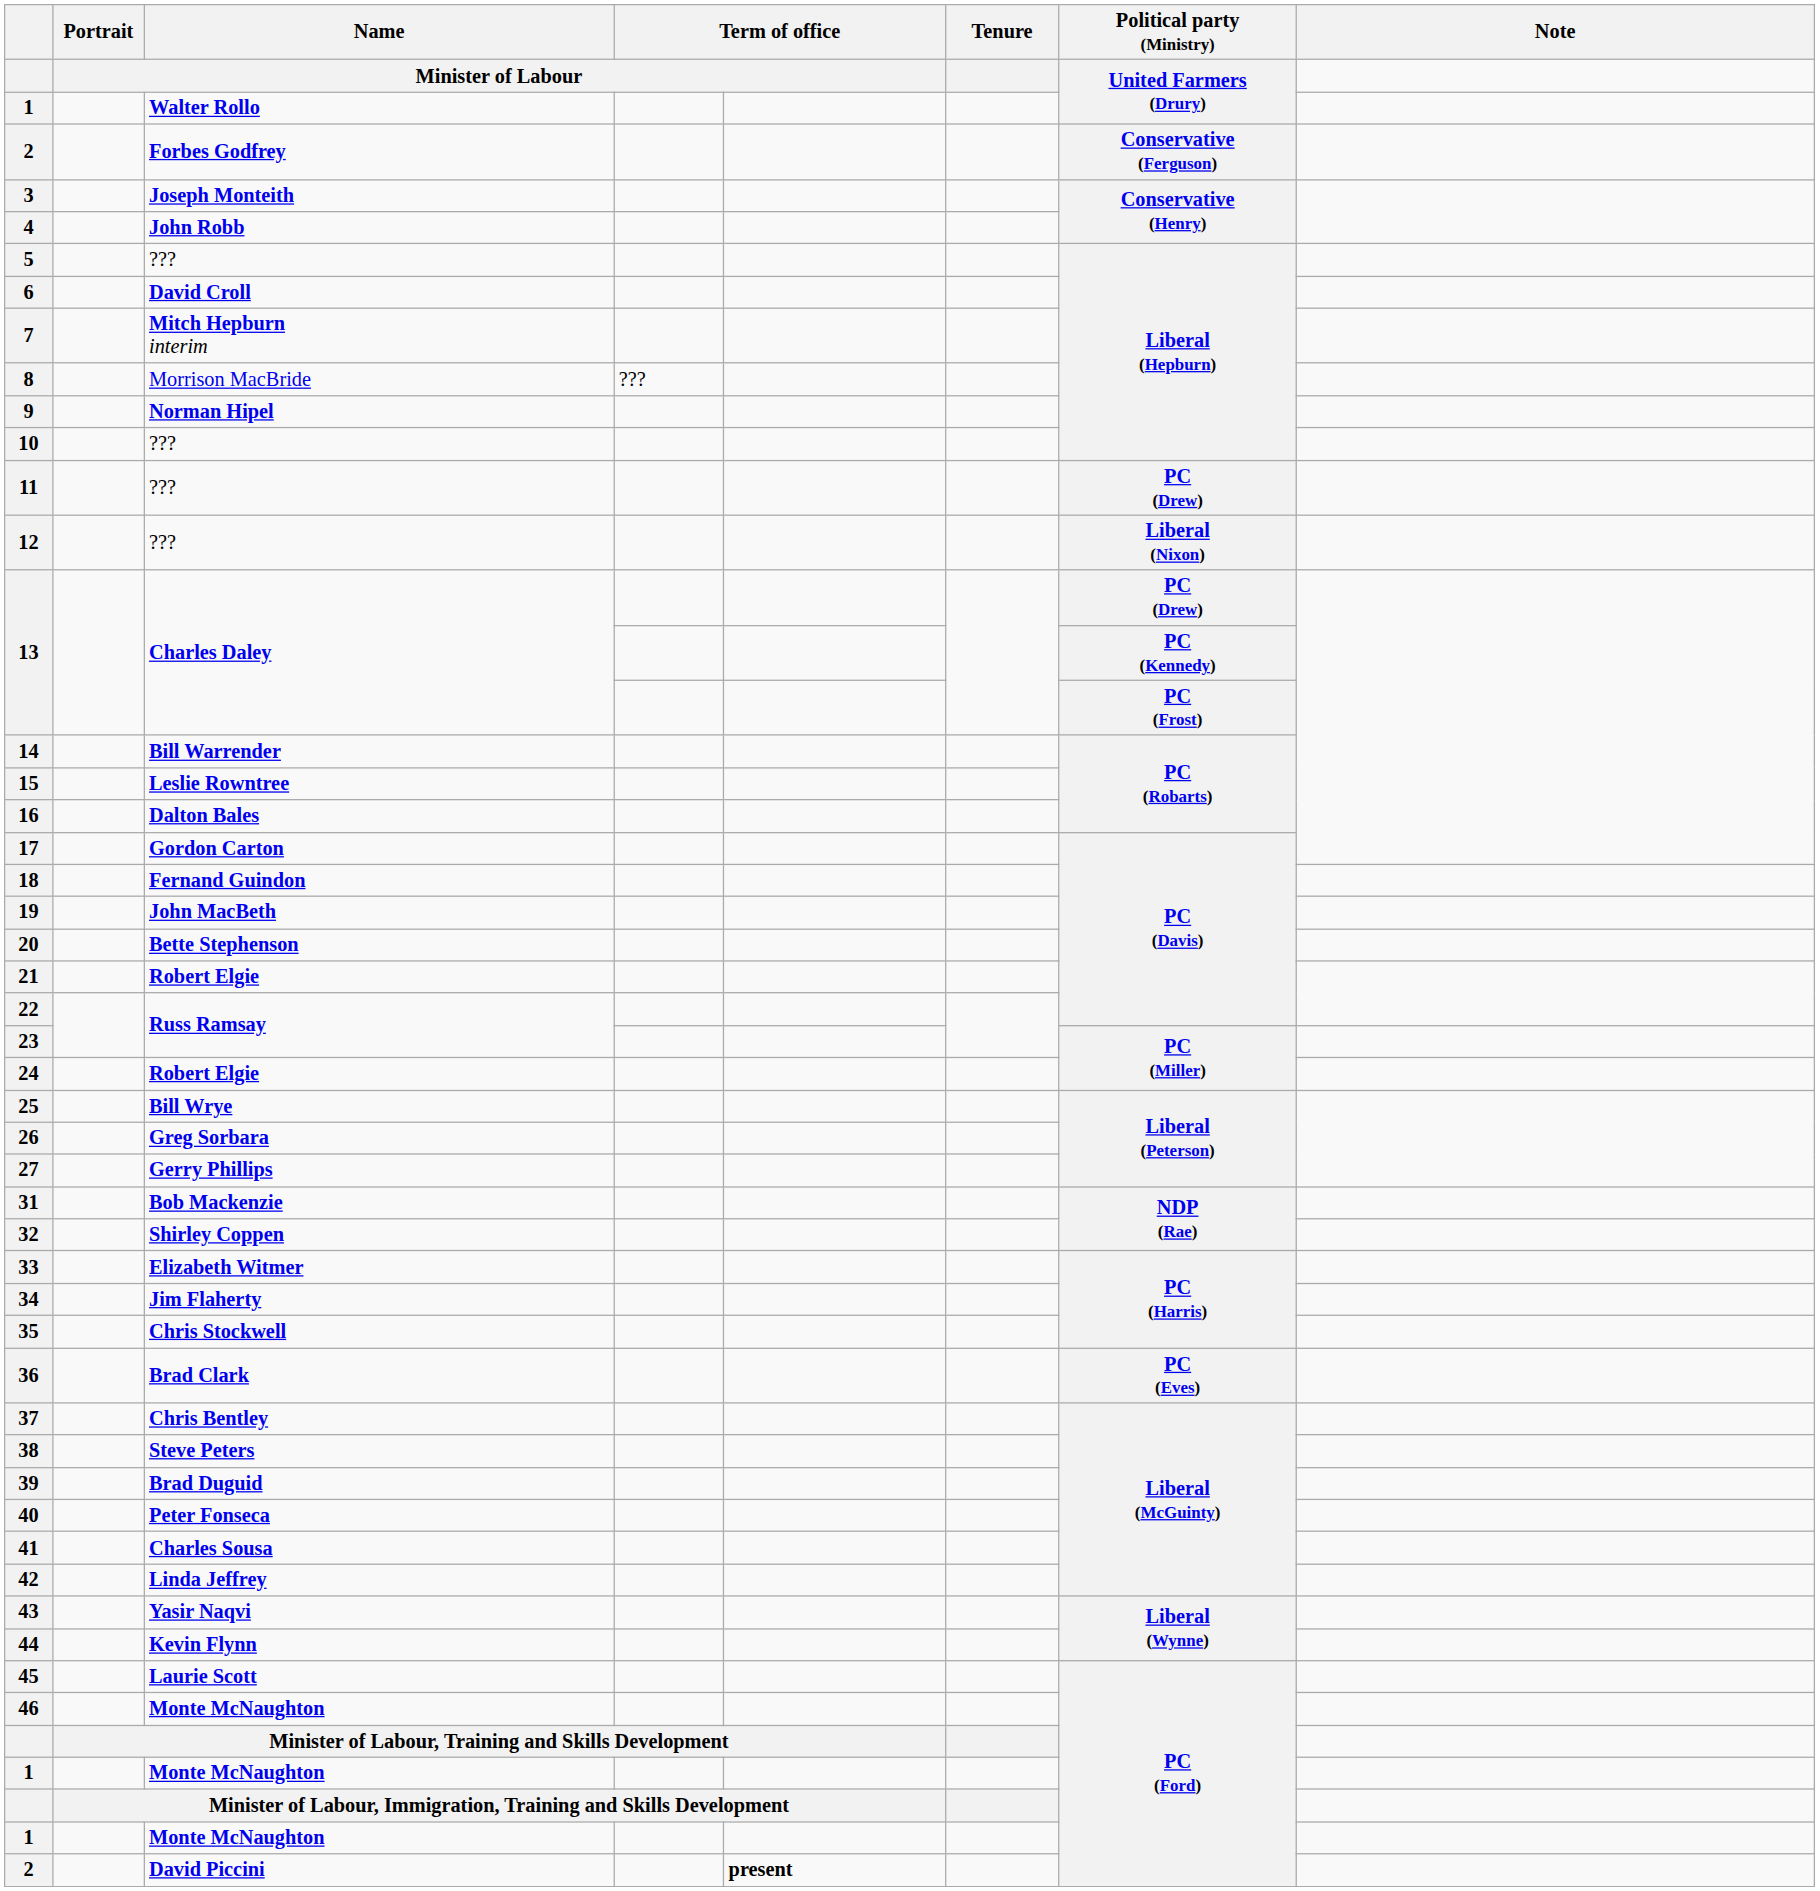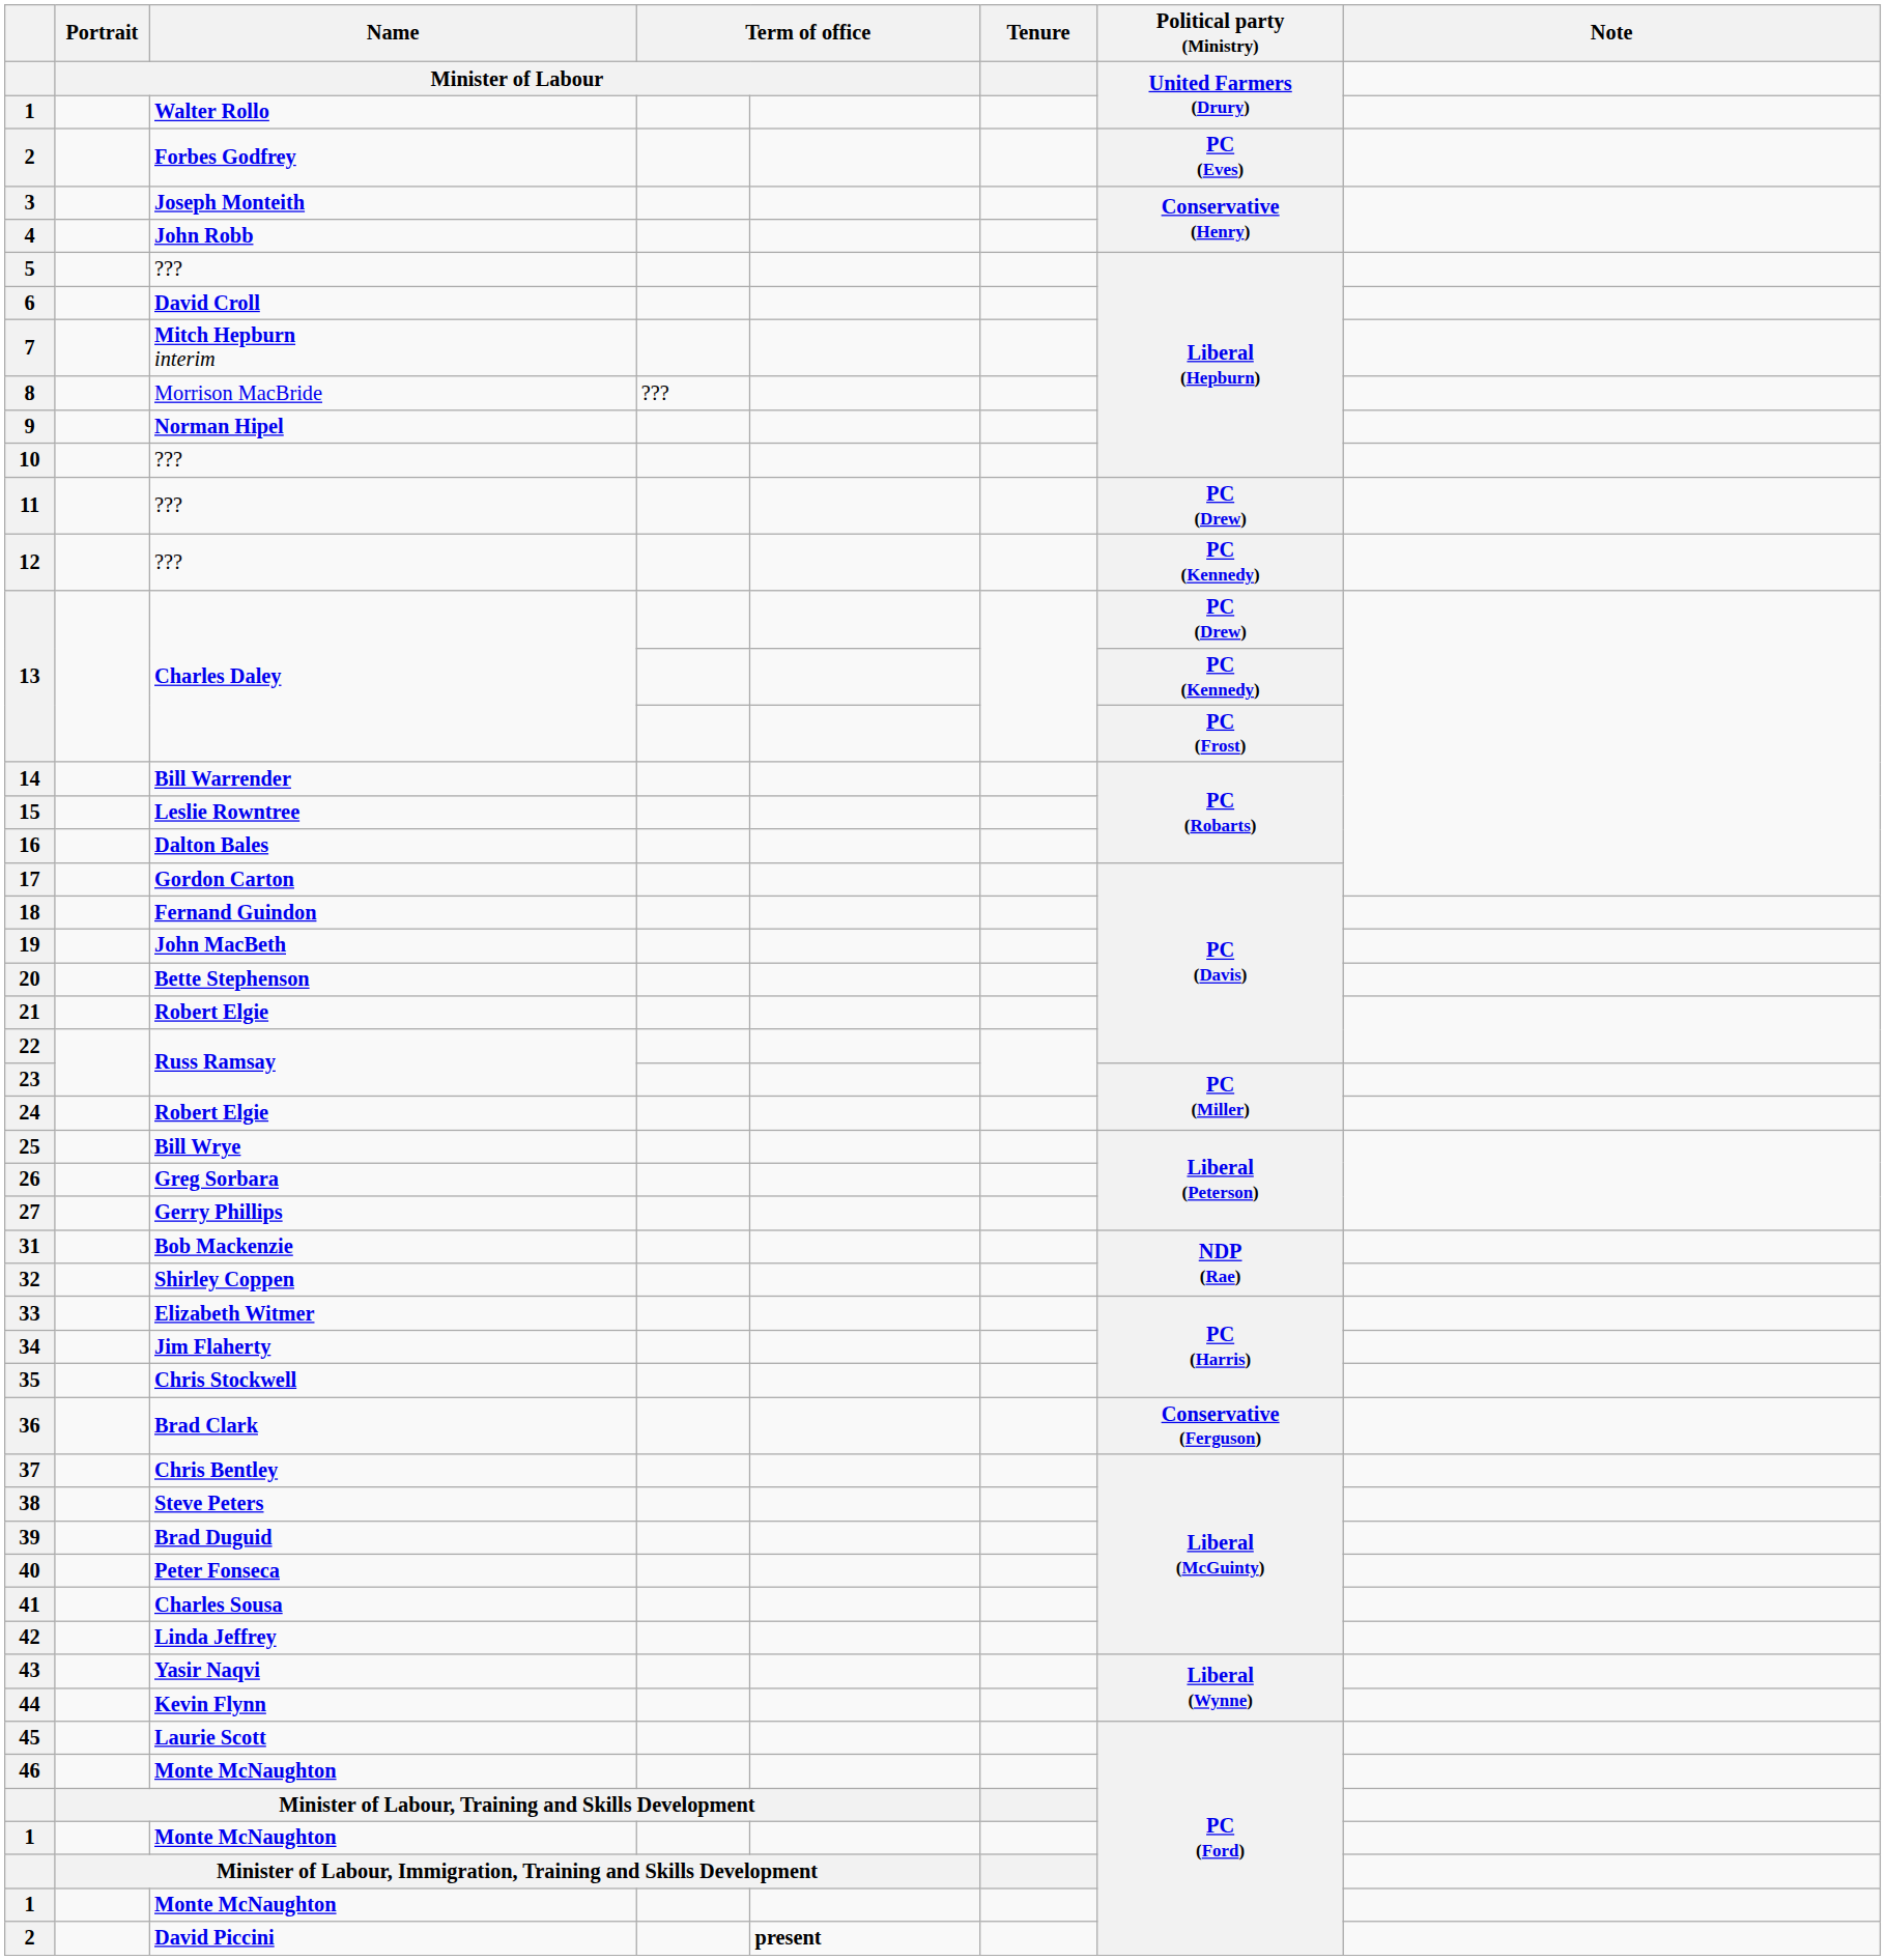2 / Forbes Godfrey | Political party (Ministry) / United Farmers (Drury): Conservative (Ferguson) -> PC (Eves)
12 | Political party (Ministry) / United Farmers (Drury): Liberal (Nixon) -> PC (Kennedy)
36 | Political party (Ministry) / United Farmers (Drury): PC (Eves) -> Conservative (Ferguson)
